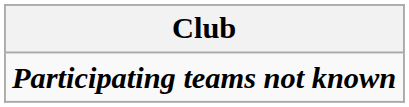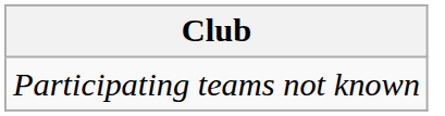row 2 | column 1: bold -> normal
